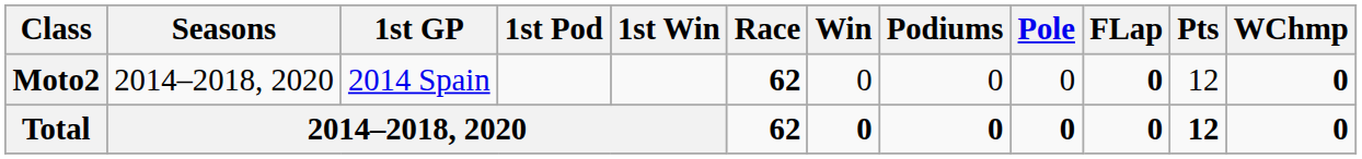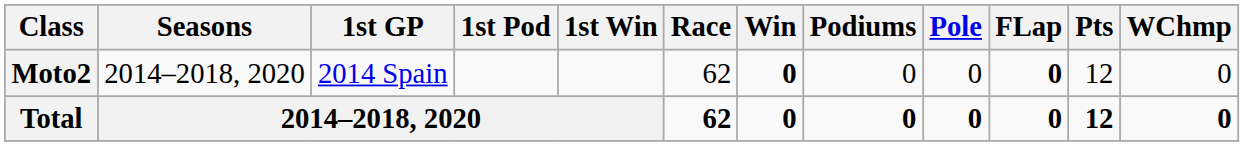Moto2 | Race: bold -> normal
Moto2 | Win: normal -> bold
Moto2 | WChmp: bold -> normal
